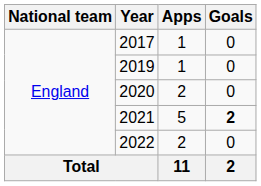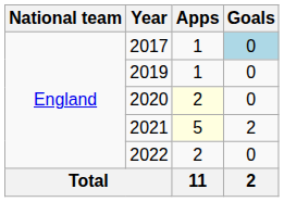2017 | Goals: no background -> lightblue background
2020 | Apps: no background -> lightyellow background
2021 | Apps: no background -> lightyellow background
2021 | Goals: bold -> normal
